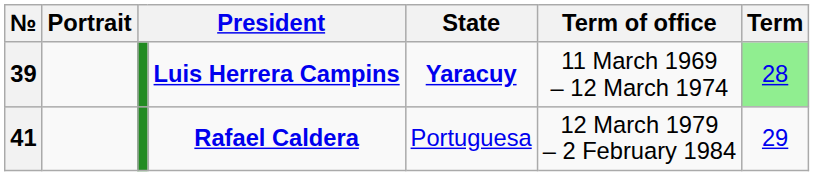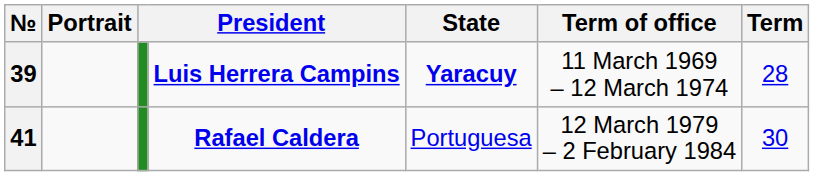39 | Term: lightgreen background -> no background
41 | Term: 29 -> 30
